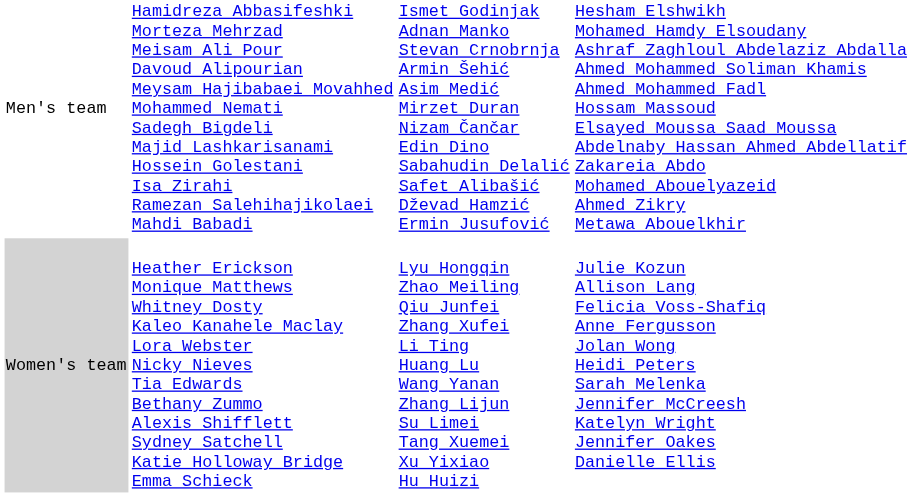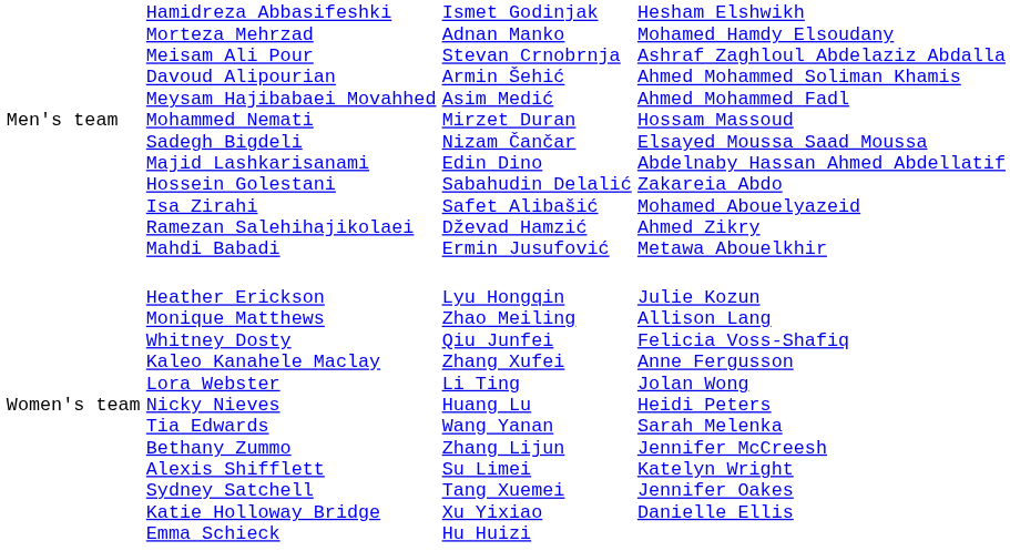Women's team | column 1: lightgrey background -> no background
